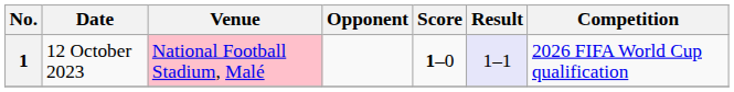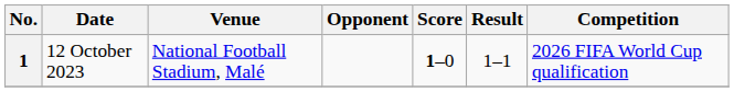1 | Venue: pink background -> no background
1 | Result: lavender background -> no background
